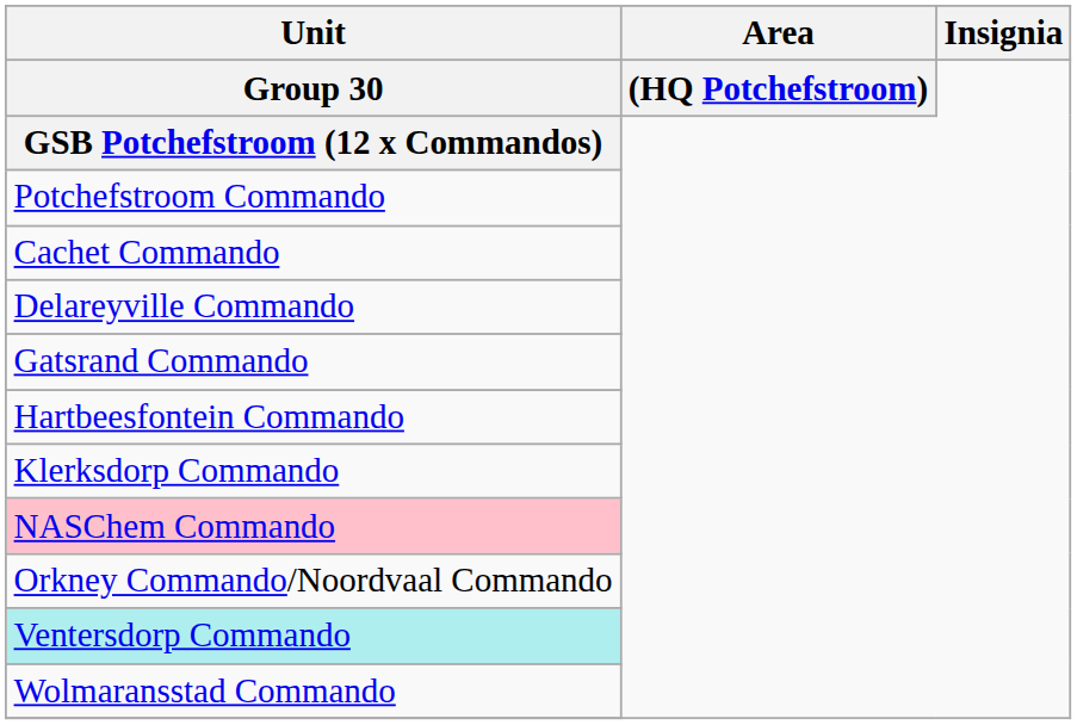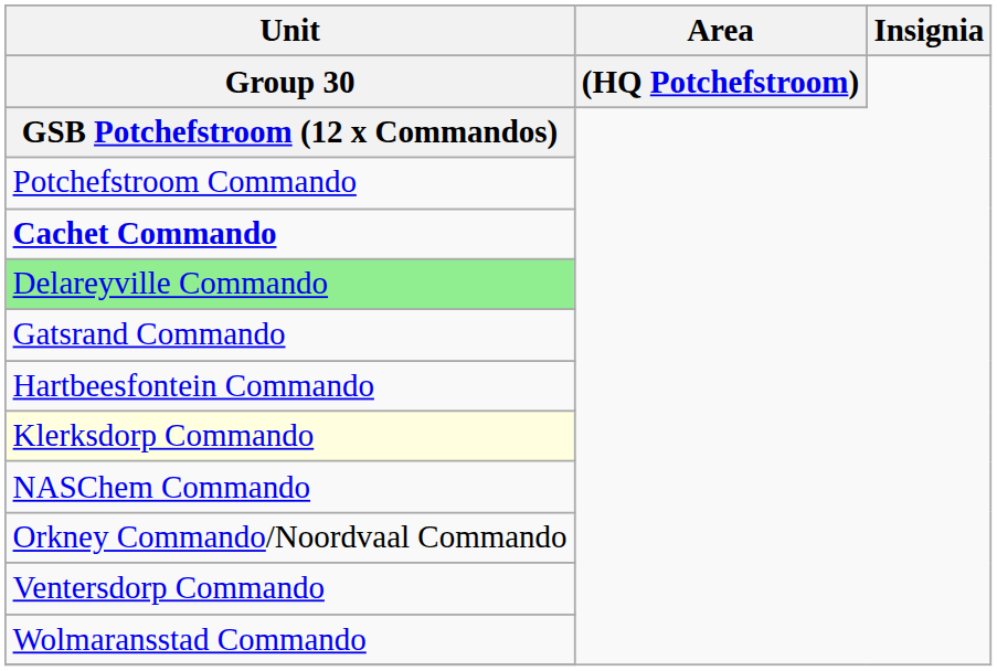Cachet Commando | Unit / Group 30 / GSB Potchefstroom (12 x Commandos): normal -> bold
Delareyville Commando | Unit / Group 30 / GSB Potchefstroom (12 x Commandos): no background -> lightgreen background
Klerksdorp Commando | Unit / Group 30 / GSB Potchefstroom (12 x Commandos): no background -> lightyellow background
NASChem Commando | Unit / Group 30 / GSB Potchefstroom (12 x Commandos): pink background -> no background
Ventersdorp Commando | Unit / Group 30 / GSB Potchefstroom (12 x Commandos): paleturquoise background -> no background
